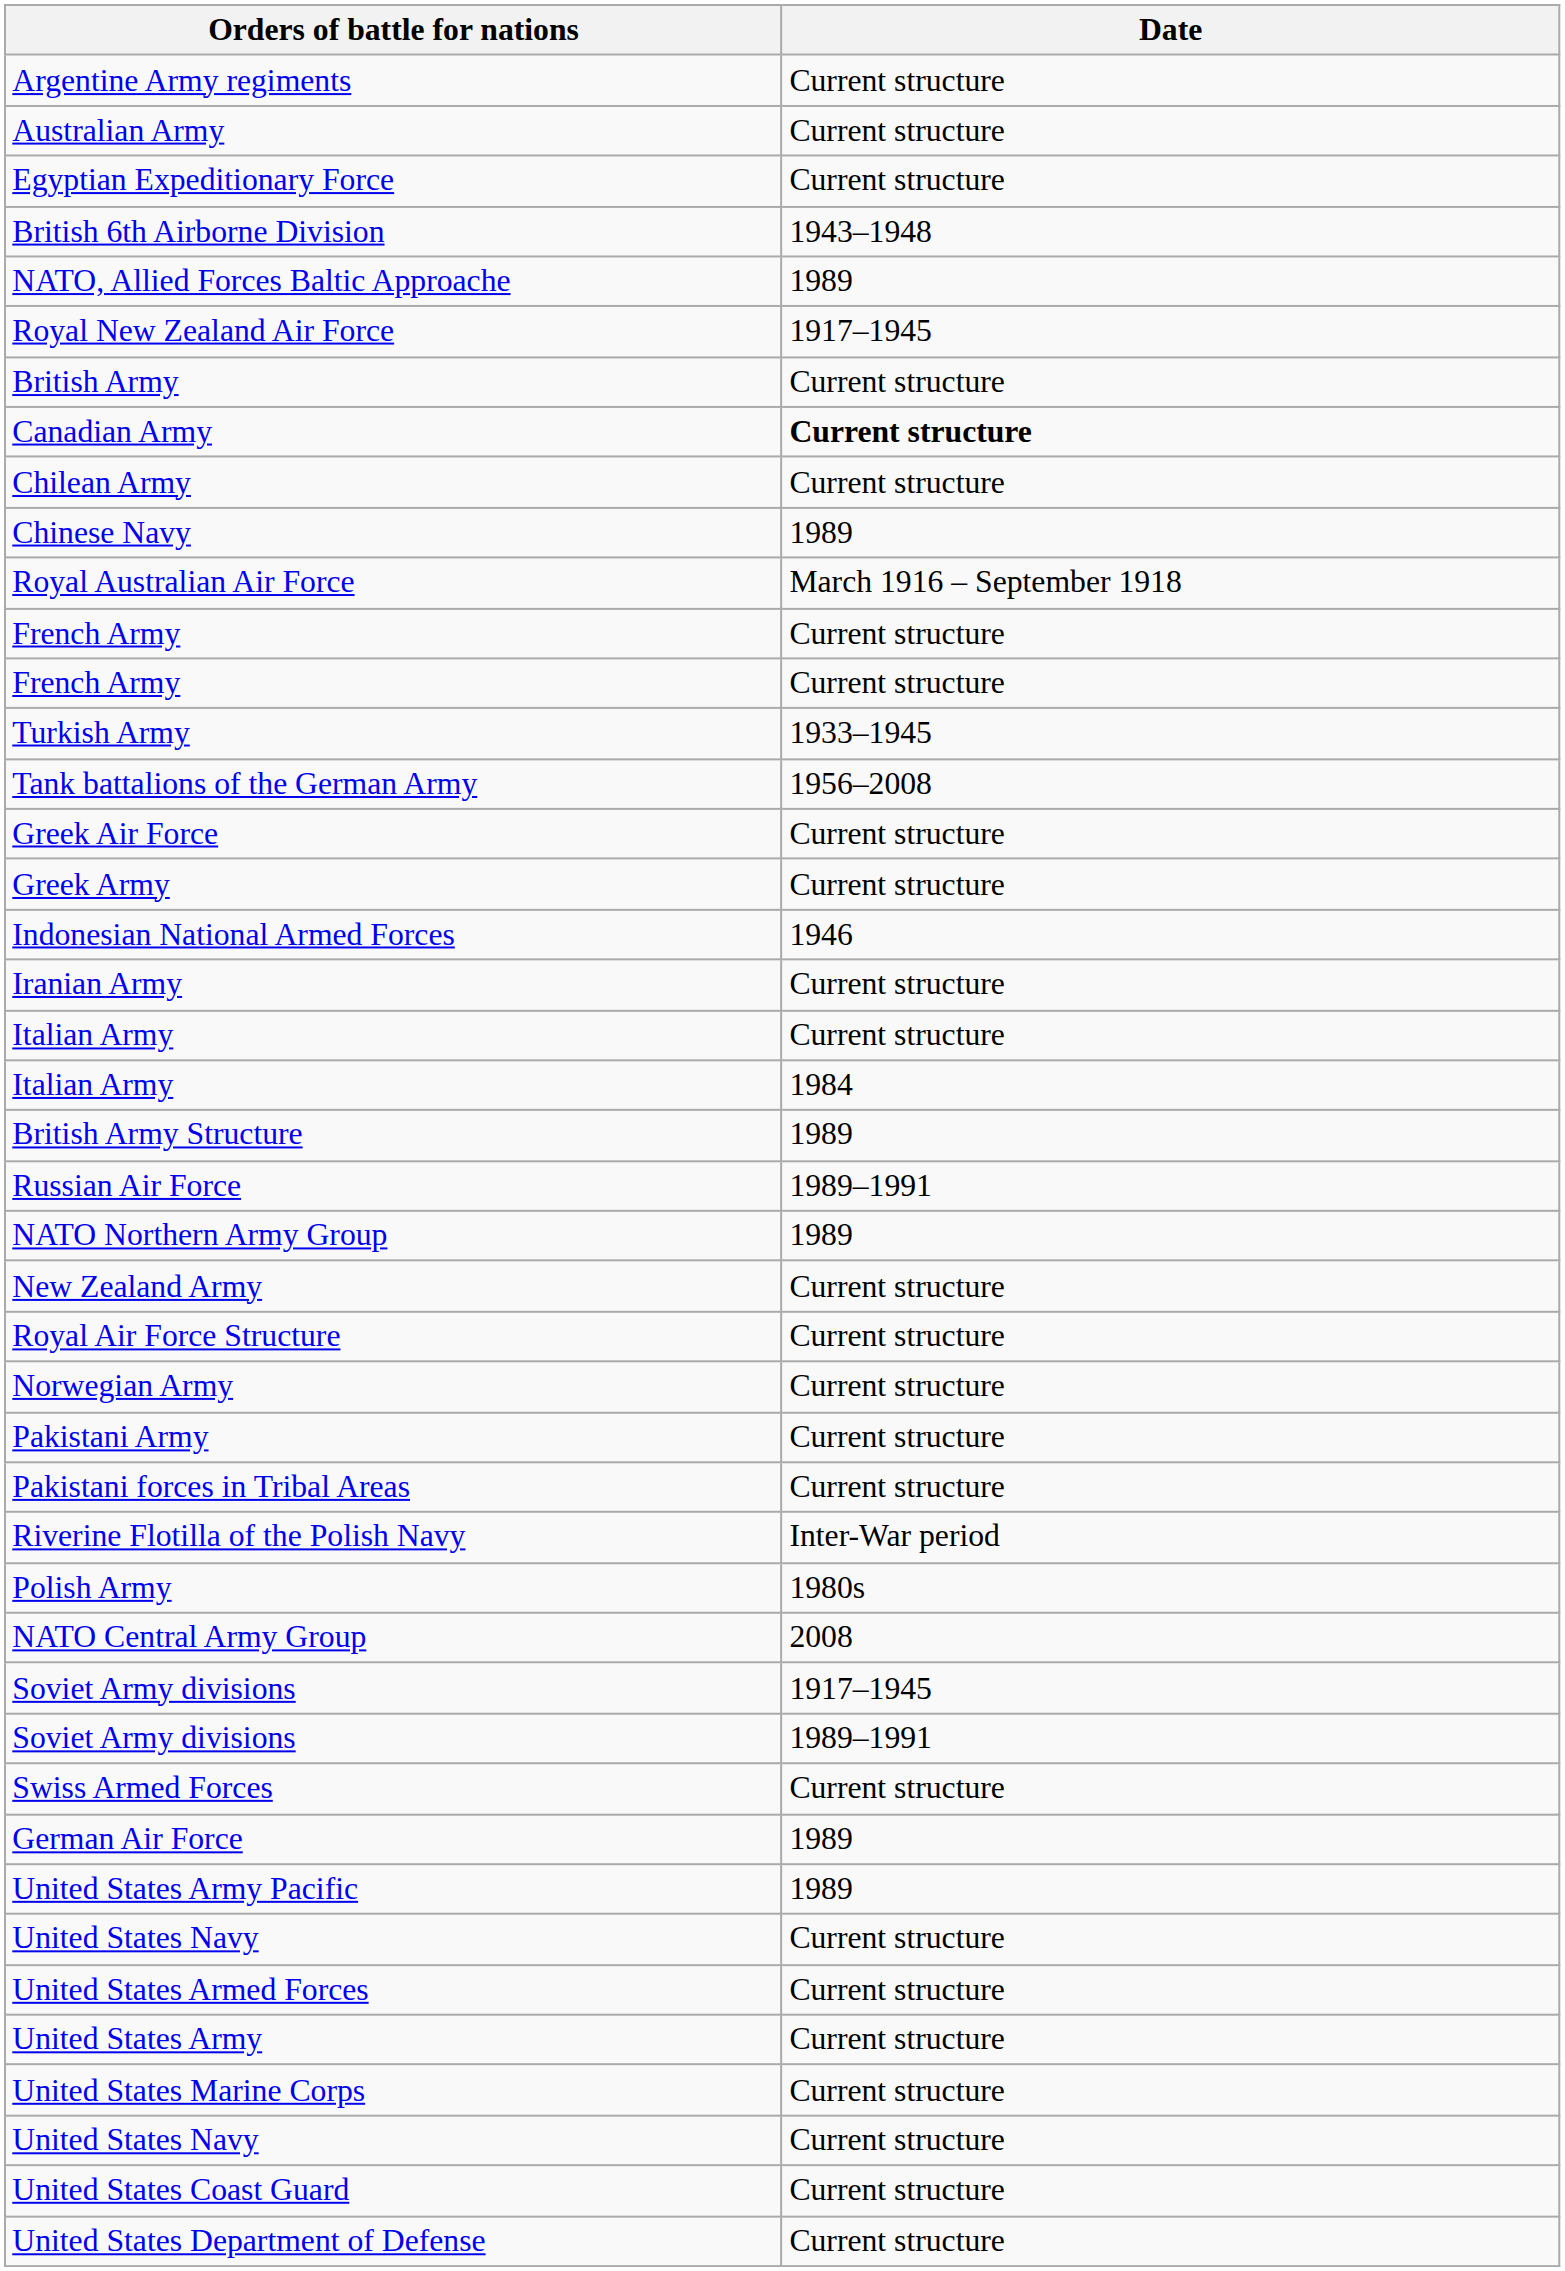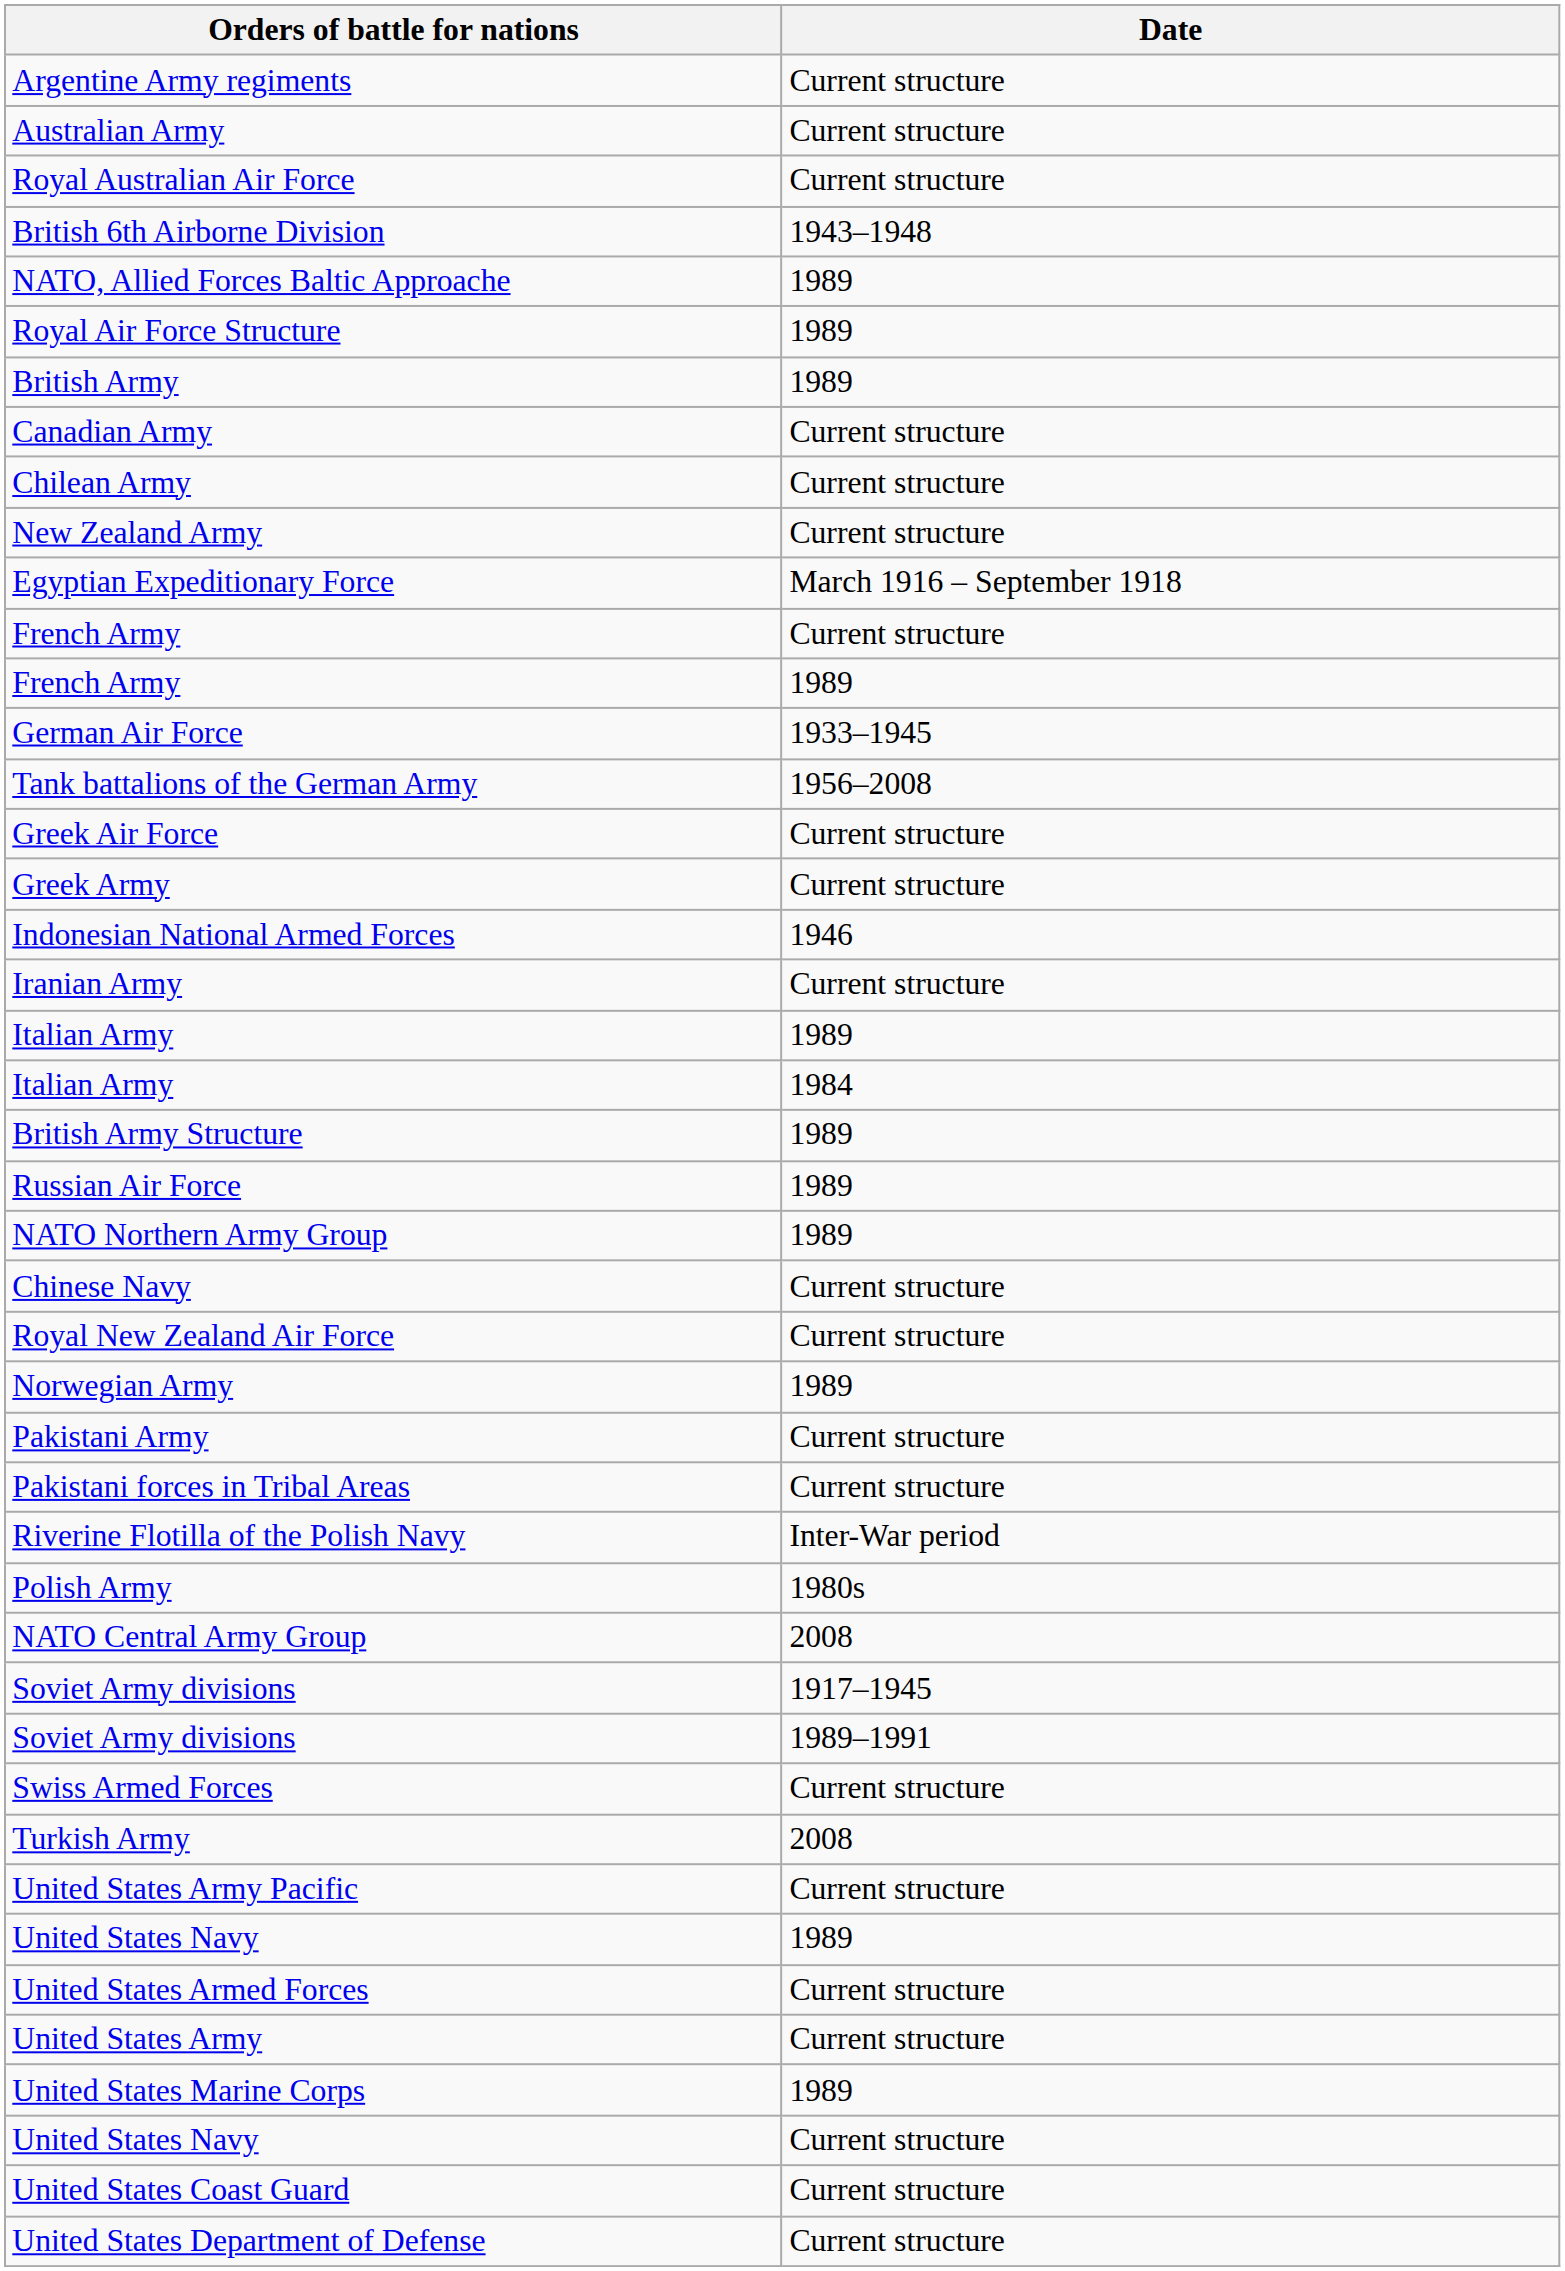row 4 | Orders of battle for nations: Egyptian Expeditionary Force -> Royal Australian Air Force
row 7 | Orders of battle for nations: Royal New Zealand Air Force -> Royal Air Force Structure
row 7 | Date: 1917–1945 -> 1989
row 8 | Date: Current structure -> 1989
row 9 | Date: bold -> normal
row 11 | Orders of battle for nations: Chinese Navy -> New Zealand Army
row 11 | Date: 1989 -> Current structure
row 12 | Orders of battle for nations: Royal Australian Air Force -> Egyptian Expeditionary Force
row 14 | Date: Current structure -> 1989
row 15 | Orders of battle for nations: Turkish Army -> German Air Force
row 21 | Date: Current structure -> 1989
row 24 | Date: 1989–1991 -> 1989
row 26 | Orders of battle for nations: New Zealand Army -> Chinese Navy
row 27 | Orders of battle for nations: Royal Air Force Structure -> Royal New Zealand Air Force
row 28 | Date: Current structure -> 1989
row 37 | Orders of battle for nations: German Air Force -> Turkish Army
row 37 | Date: 1989 -> 2008
row 38 | Date: 1989 -> Current structure
row 39 | Date: Current structure -> 1989
row 42 | Date: Current structure -> 1989
